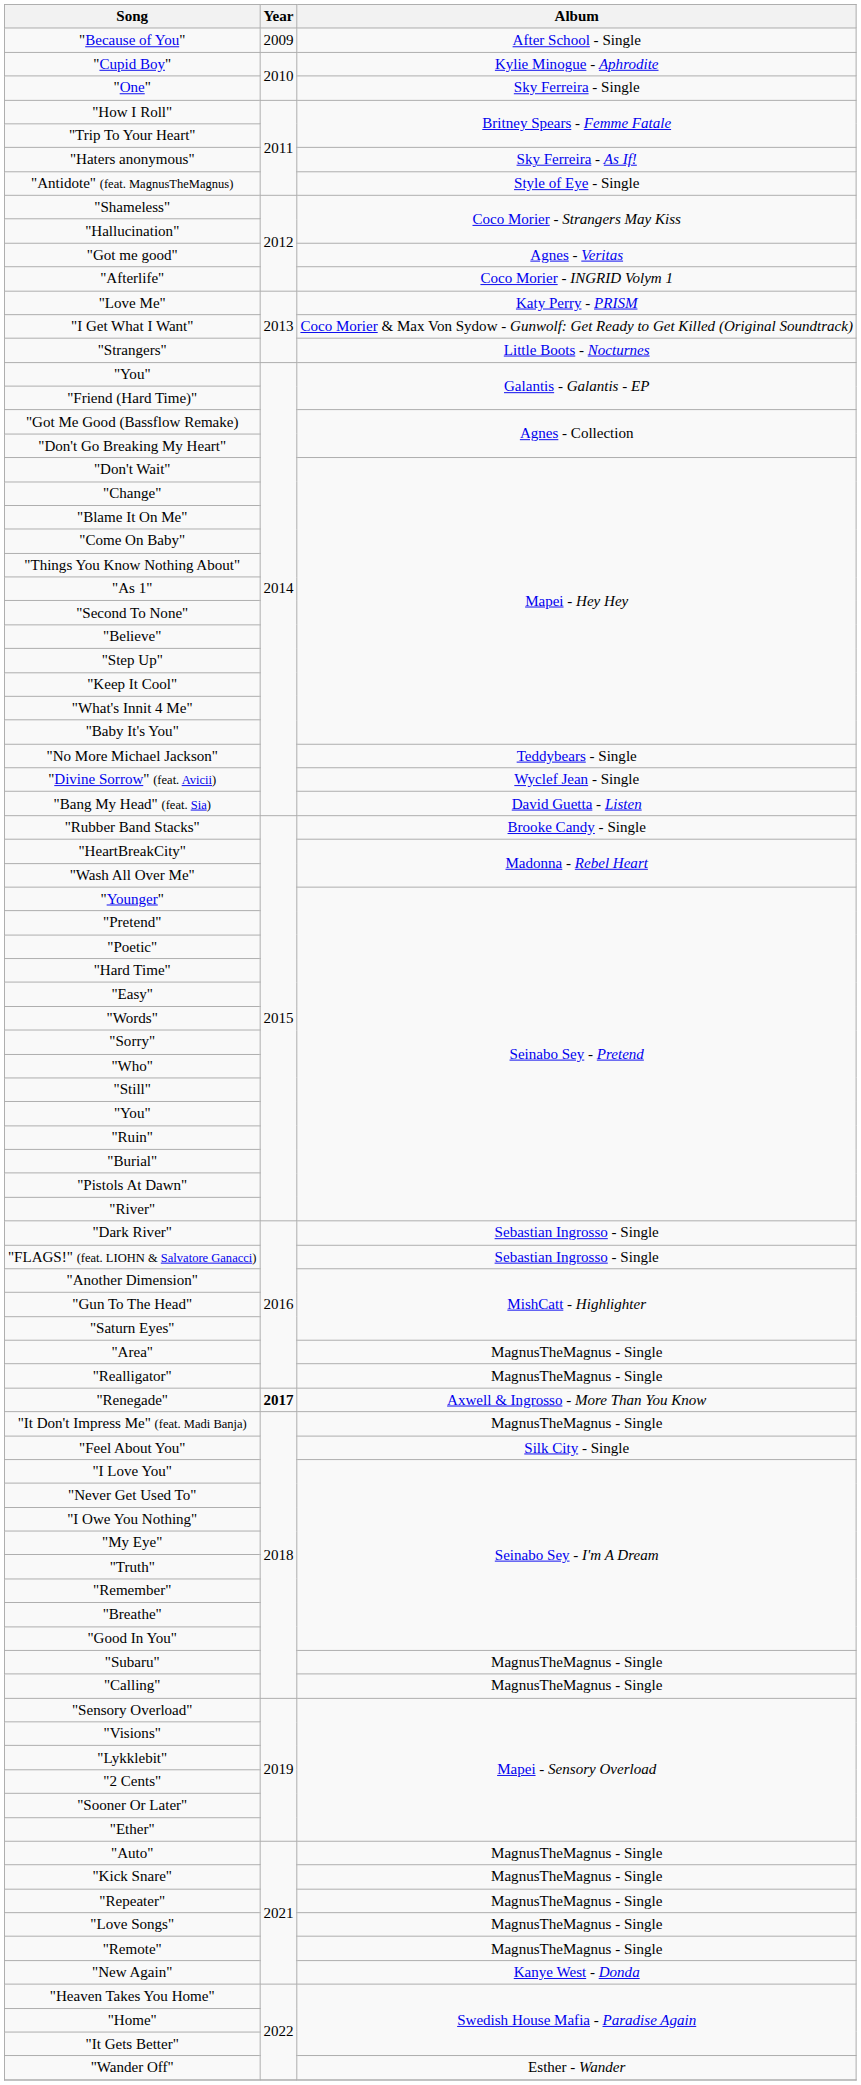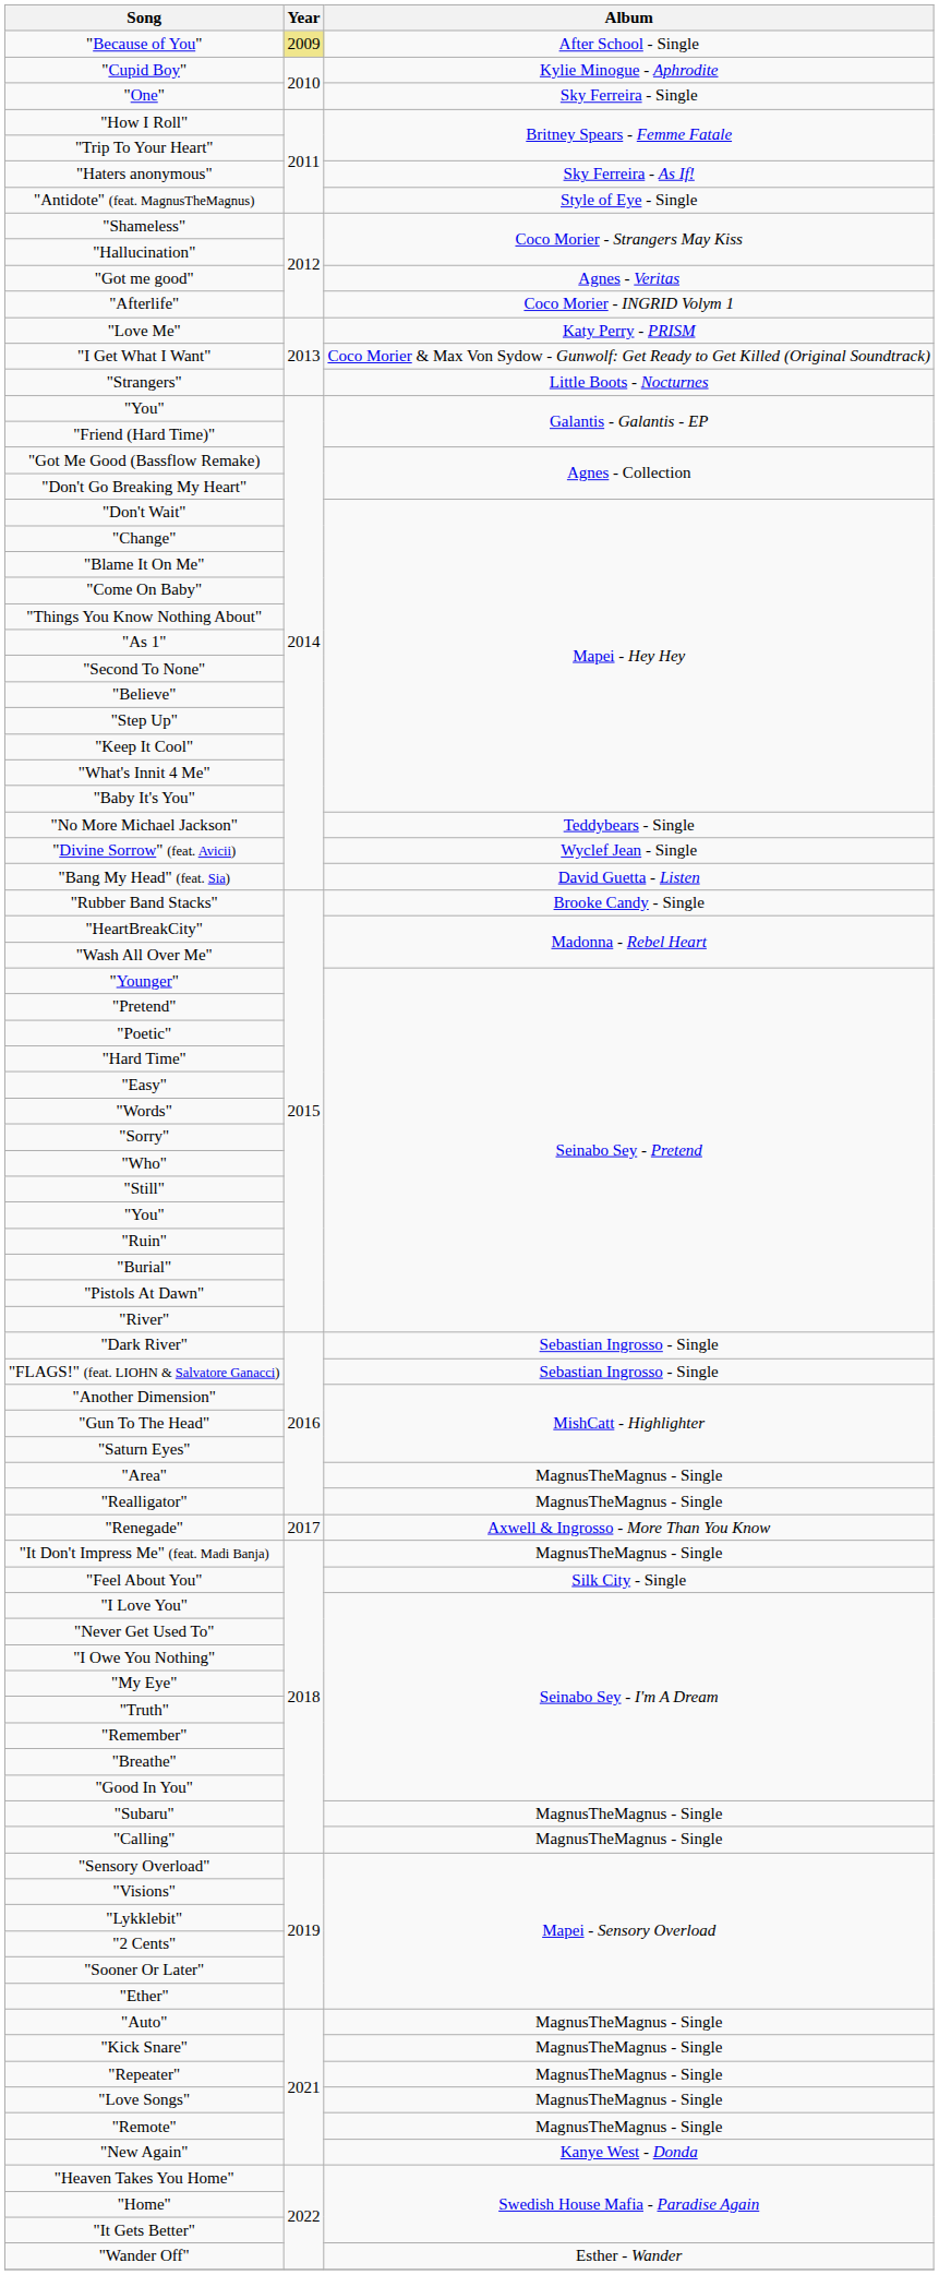"Because of You" | Year: no background -> khaki background
"Renegade" | Year: bold -> normal
